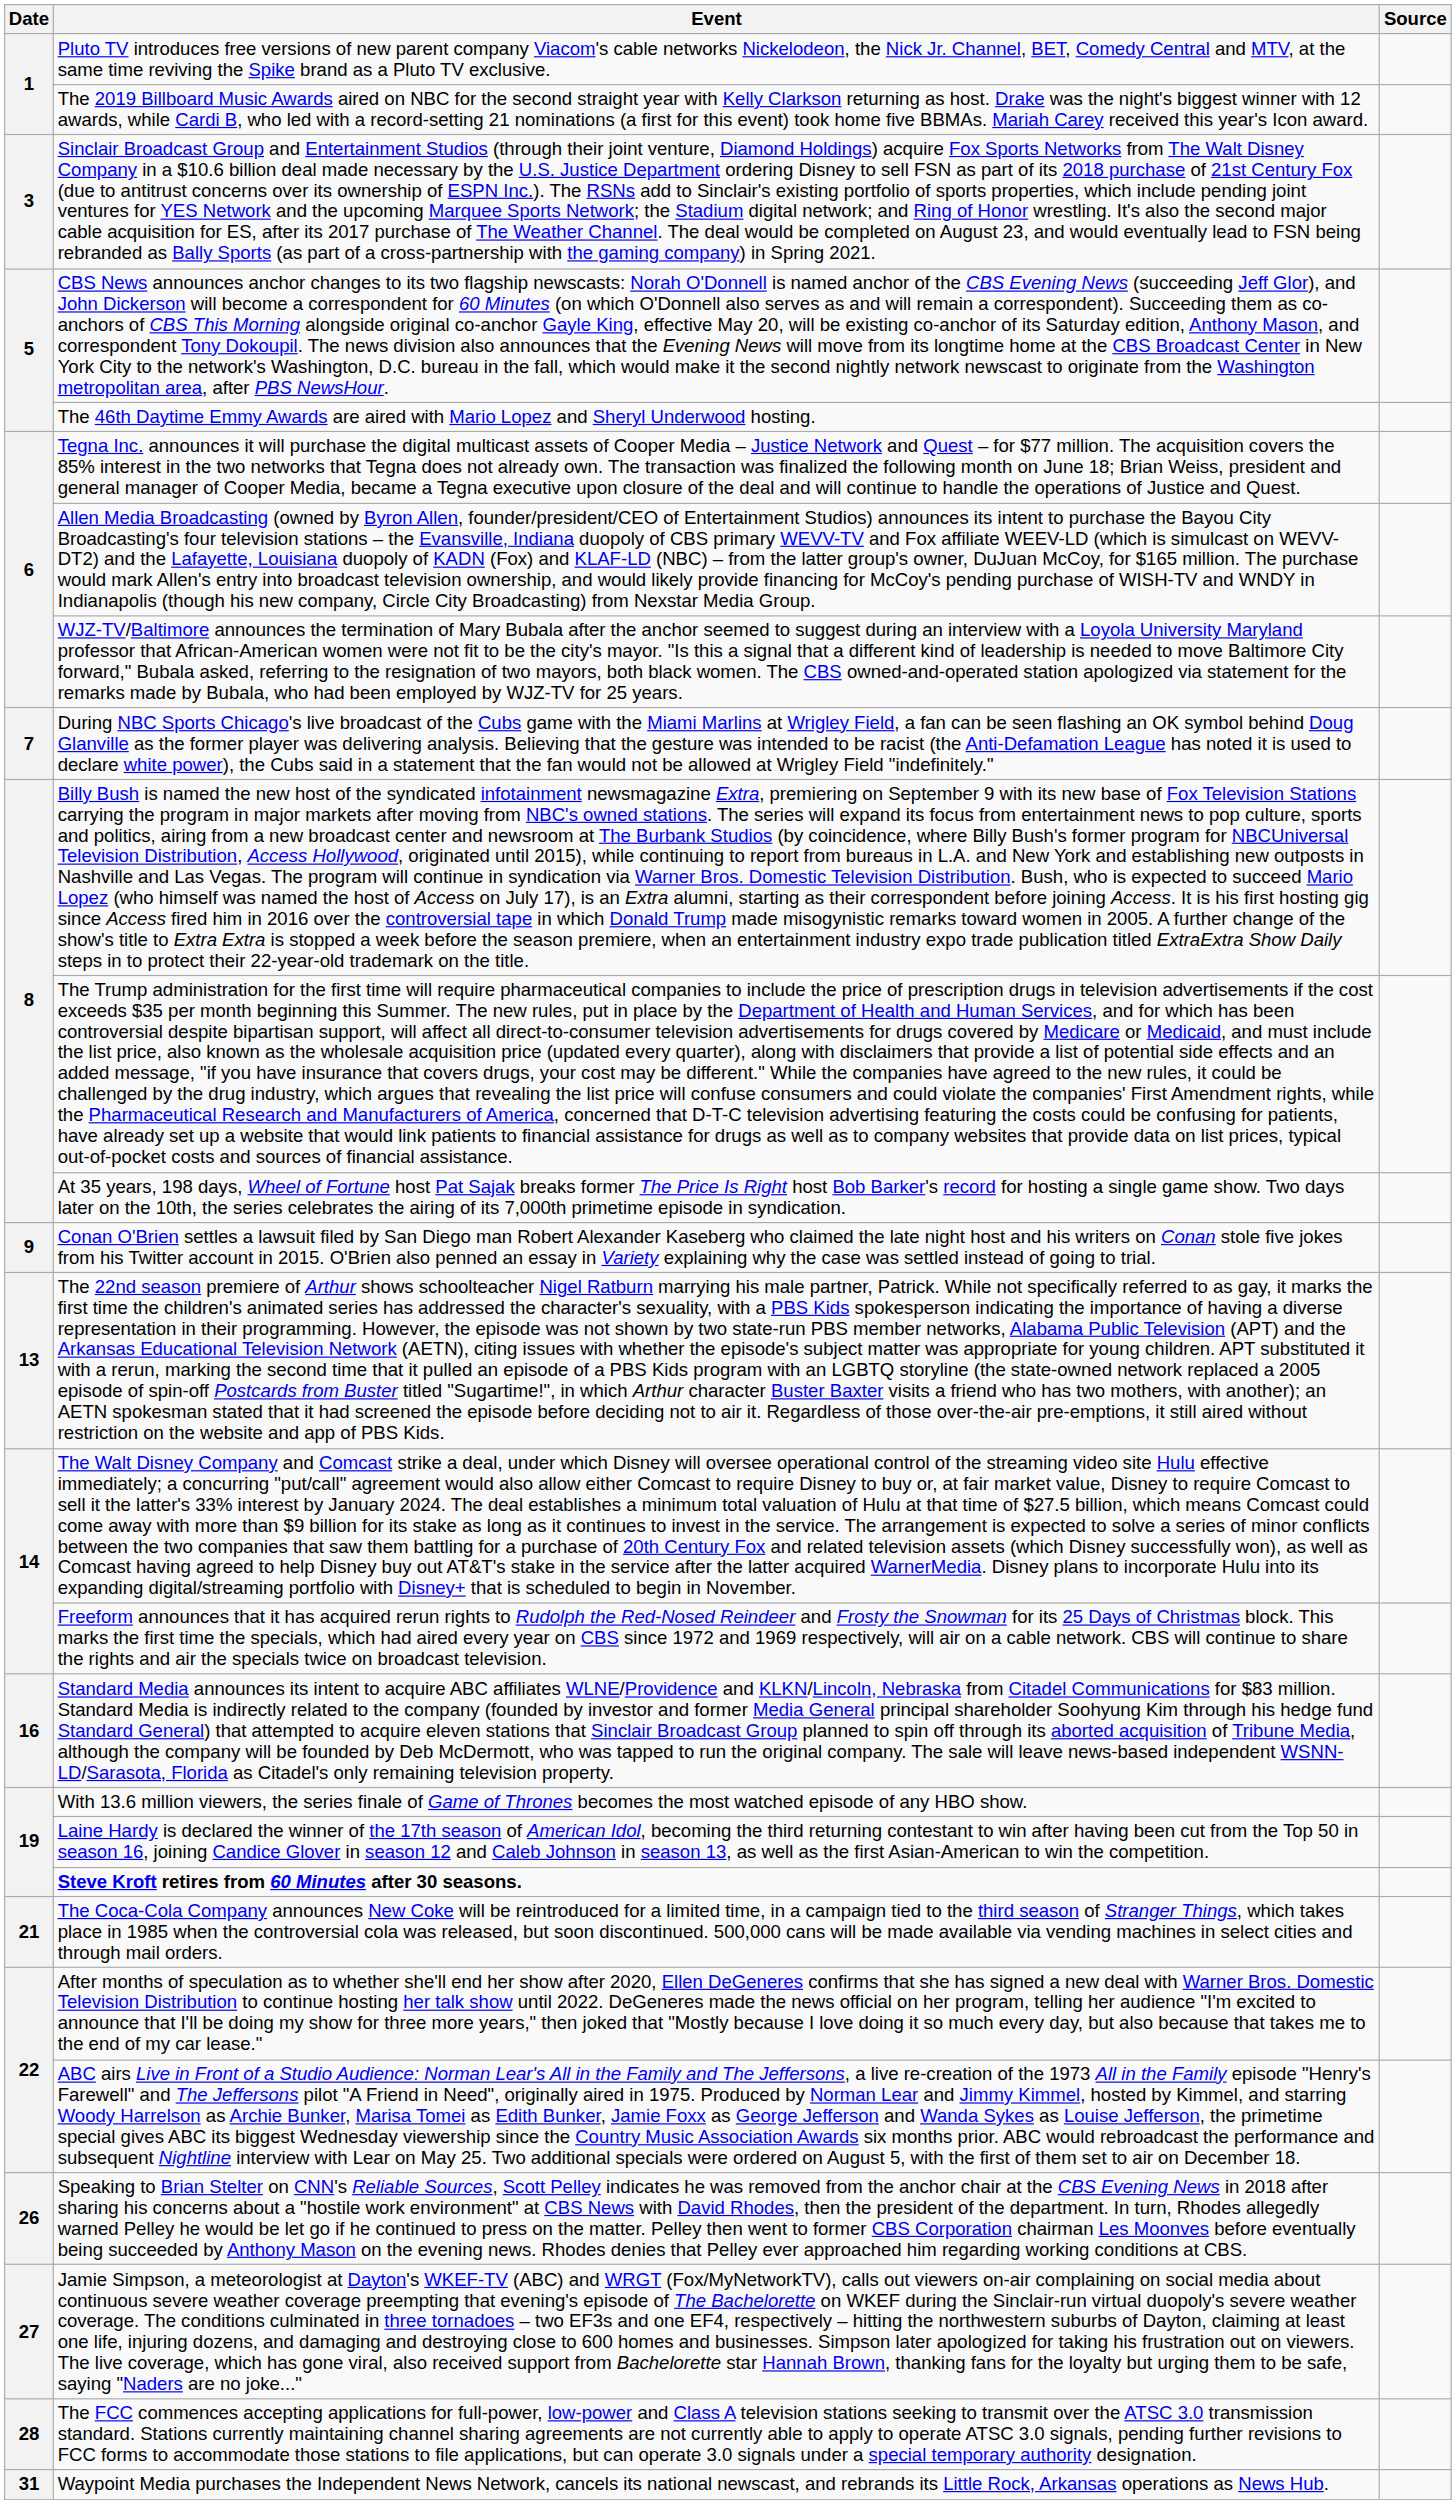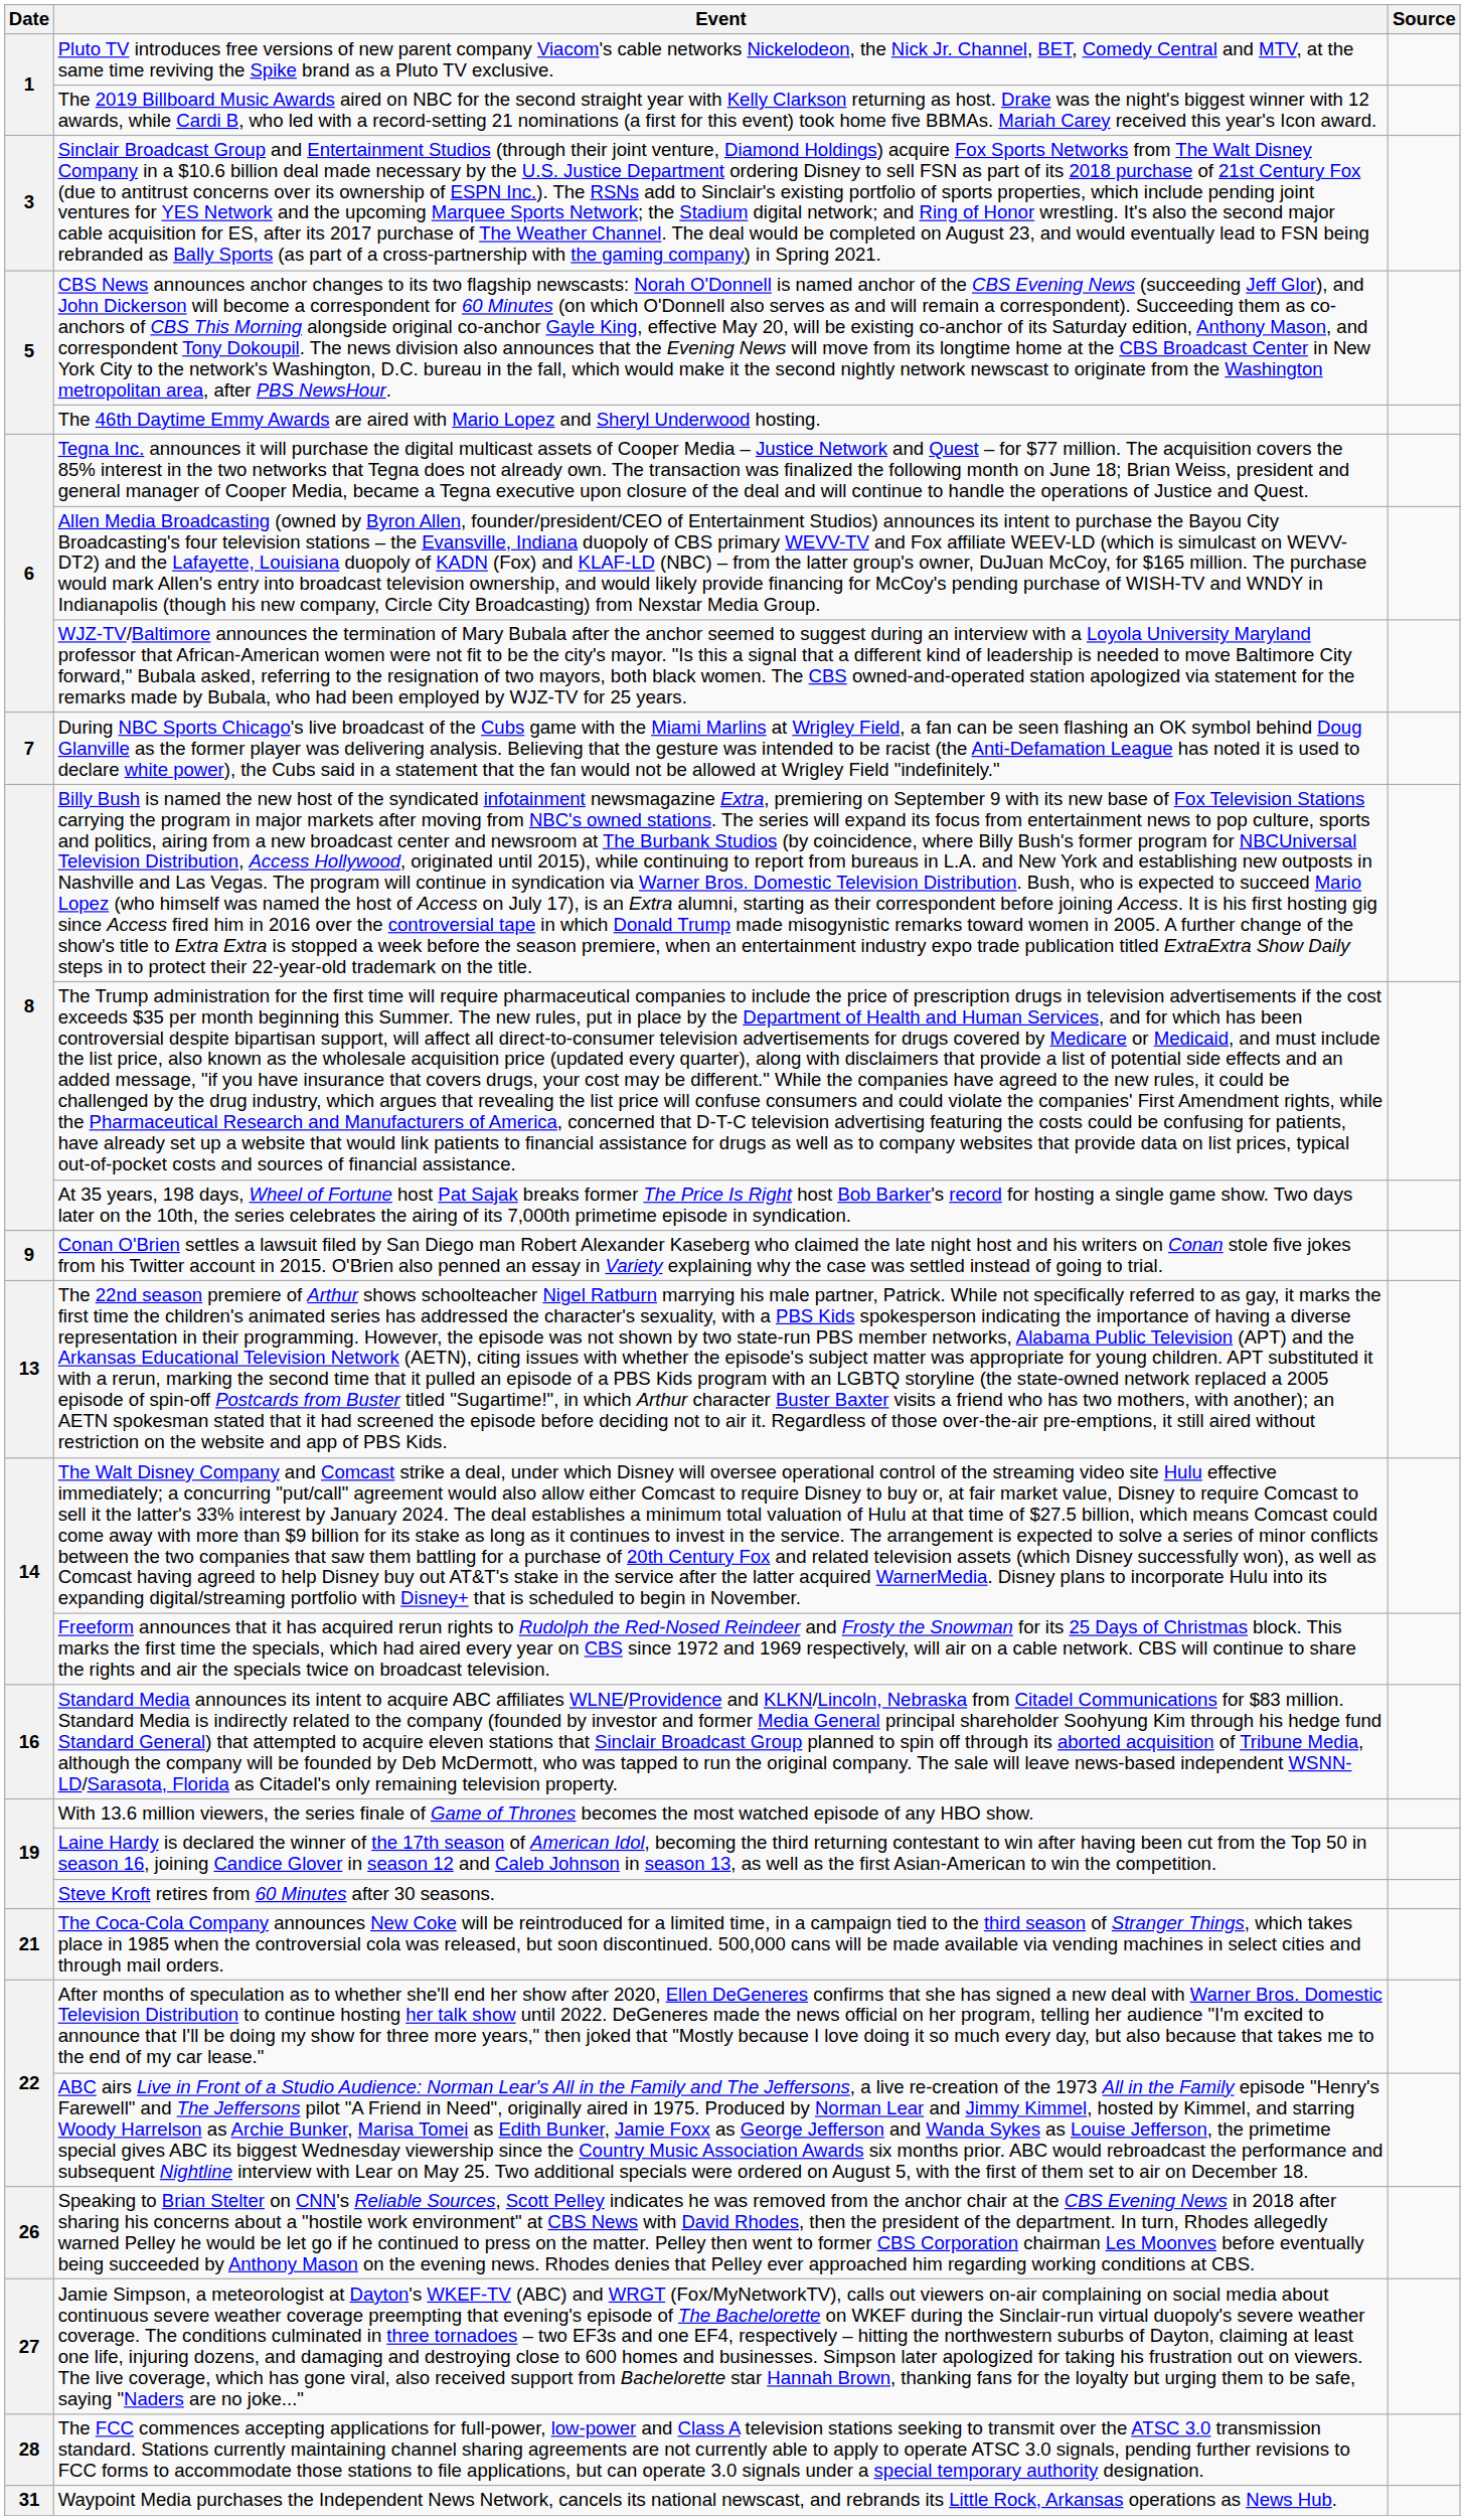Steve Kroft retires from 60 Minutes after 30 seasons. | Event: bold -> normal
